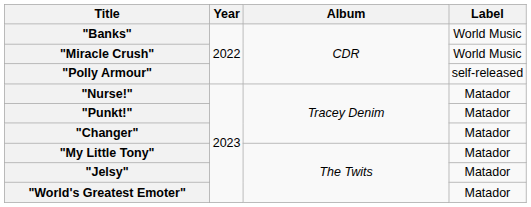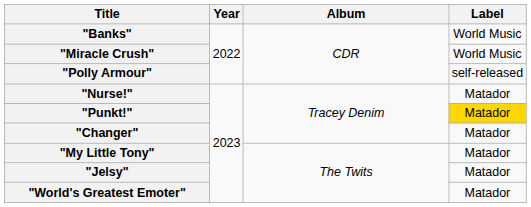"Punkt!" | Label: no background -> gold background
